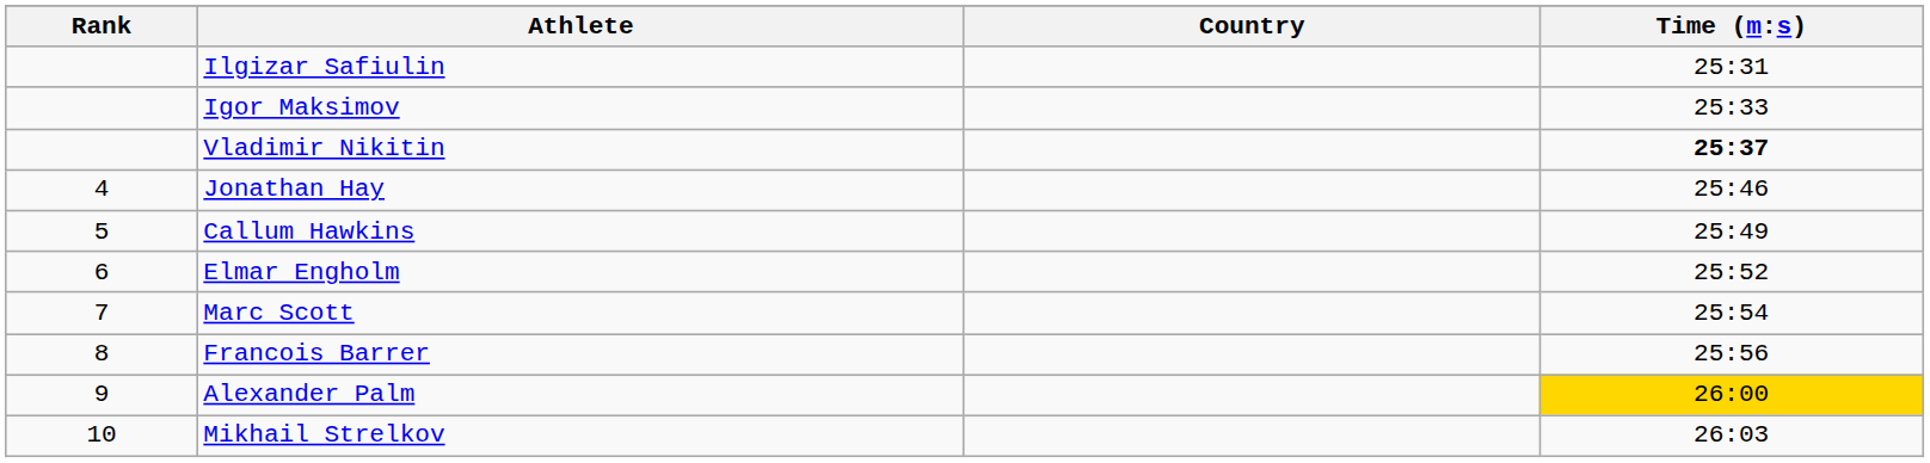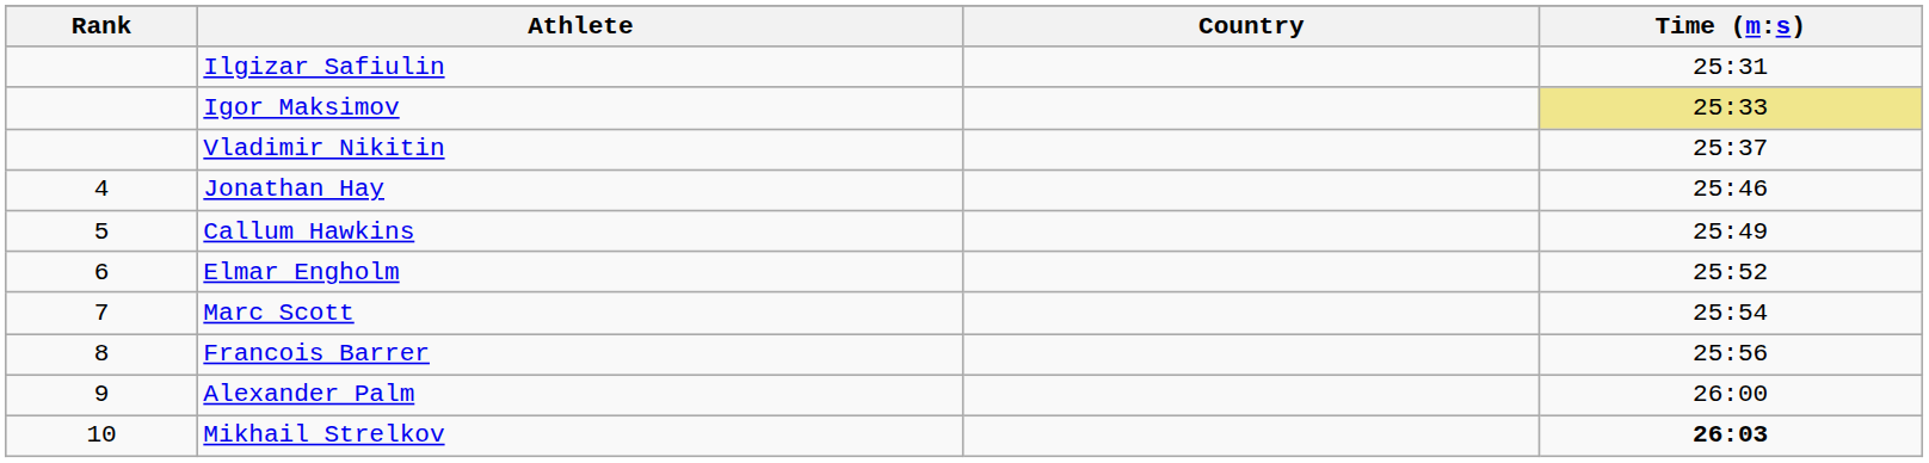Igor Maksimov | Time (m:s): no background -> khaki background
Vladimir Nikitin | Time (m:s): bold -> normal
Alexander Palm | Time (m:s): gold background -> no background
Mikhail Strelkov | Time (m:s): normal -> bold
